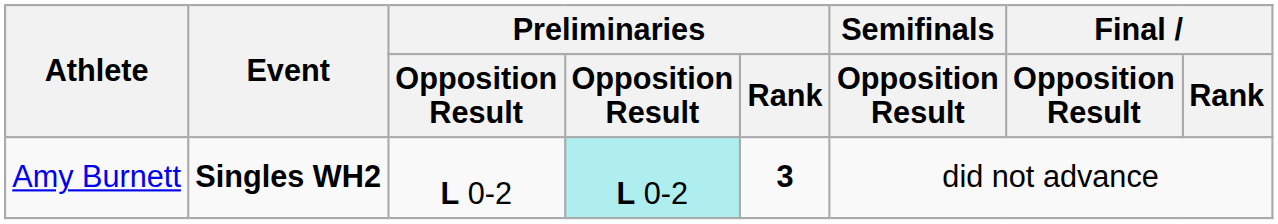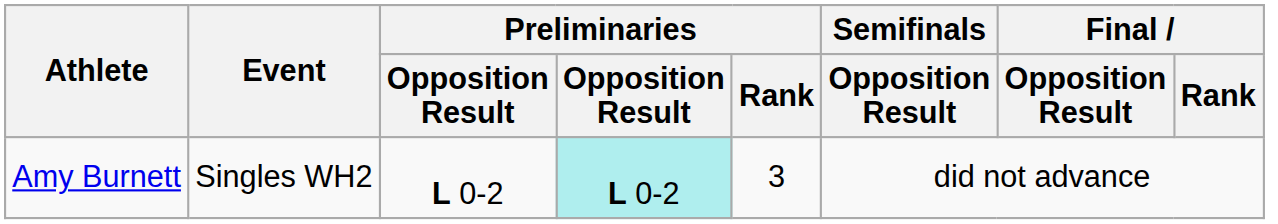Amy Burnett | Event: bold -> normal
Amy Burnett | Preliminaries / Rank: bold -> normal
